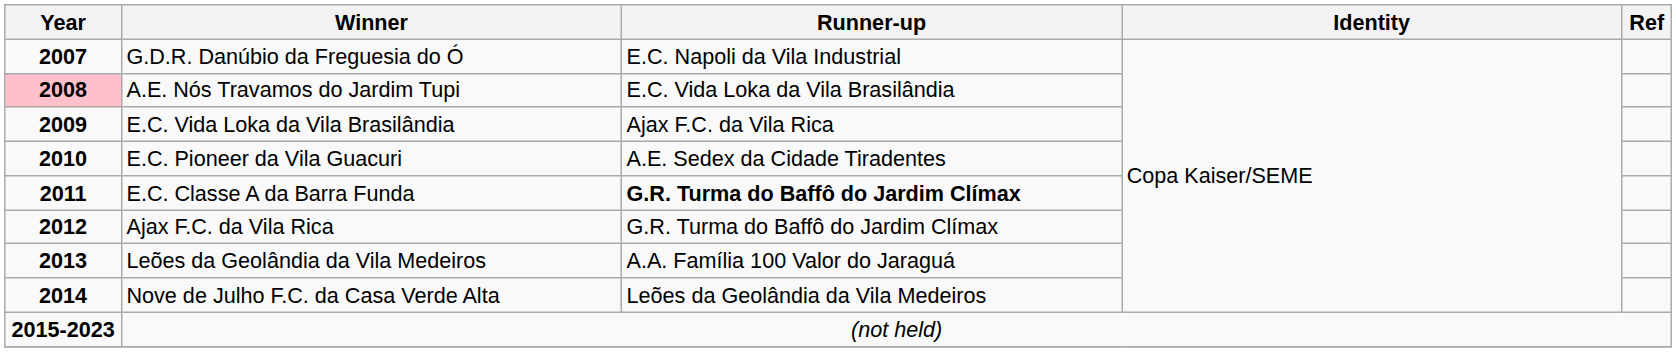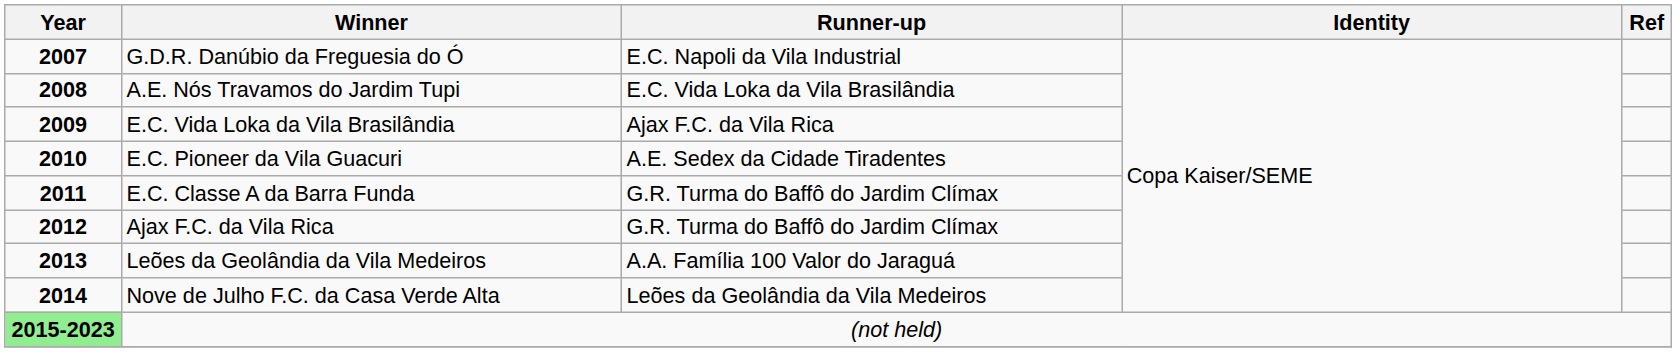A.E. Nós Travamos do Jardim Tupi | Year: pink background -> no background
E.C. Classe A da Barra Funda | Runner-up: bold -> normal
(not held) | Year: no background -> lightgreen background
